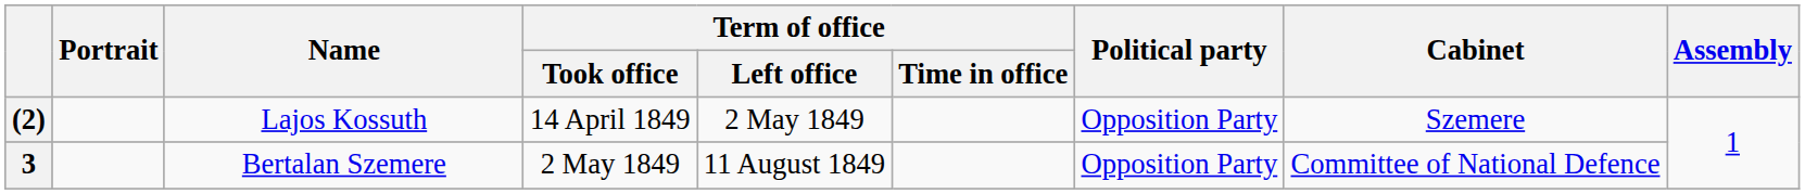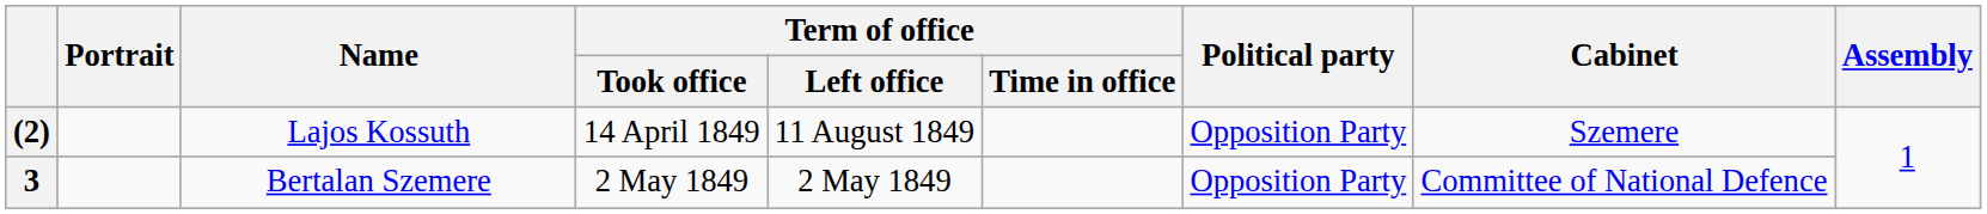(2) | Term of office / Left office: 2 May 1849 -> 11 August 1849
3 | Term of office / Left office: 11 August 1849 -> 2 May 1849
